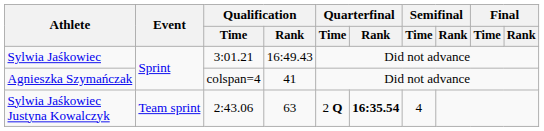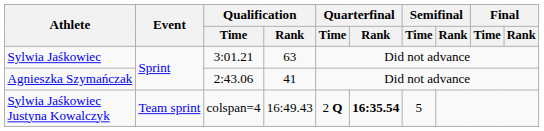Sylwia Jaśkowiec | Qualification / Rank: 16:49.43 -> 63
Agnieszka Szymańczak | Qualification / Time: colspan=4 -> 2:43.06
Sylwia Jaśkowiec Justyna Kowalczyk | Qualification / Time: 2:43.06 -> colspan=4
Sylwia Jaśkowiec Justyna Kowalczyk | Qualification / Rank: 63 -> 16:49.43
Sylwia Jaśkowiec Justyna Kowalczyk | Semifinal / Time: 4 -> 5
